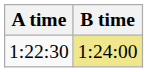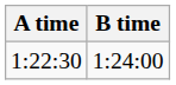1:22:30 | B time: khaki background -> no background
